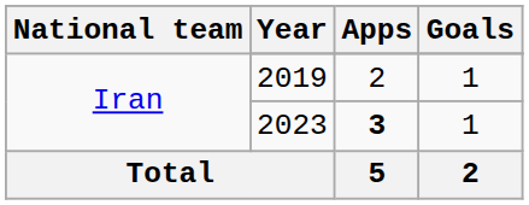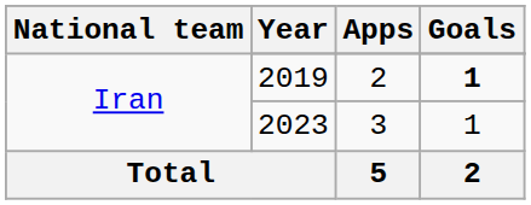2019 | Goals: normal -> bold
2023 | Apps: bold -> normal
